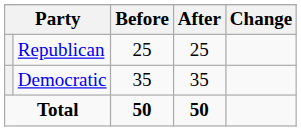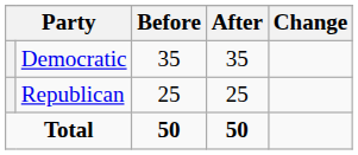rows swapped: Democratic <-> Republican
